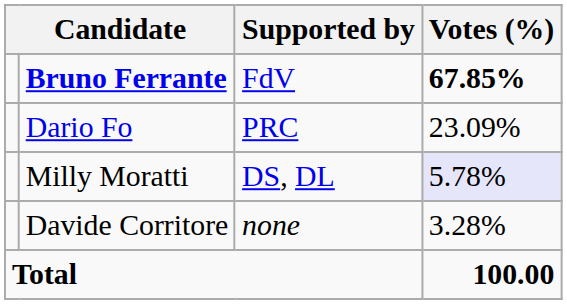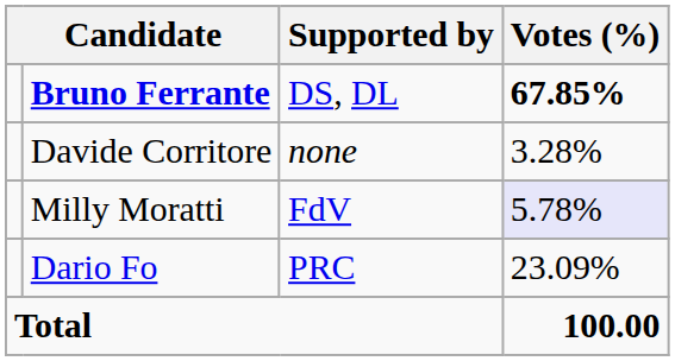Bruno Ferrante | Supported by: FdV -> DS, DL
rows swapped: Dario Fo <-> Davide Corritore
Milly Moratti | Supported by: DS, DL -> FdV
